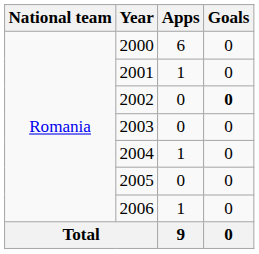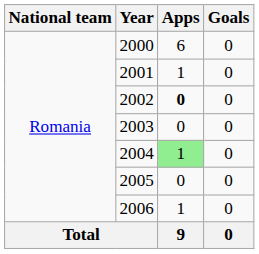2002 | Apps: normal -> bold
2002 | Goals: bold -> normal
2004 | Apps: no background -> lightgreen background
